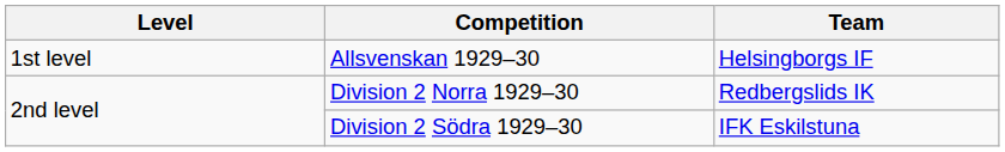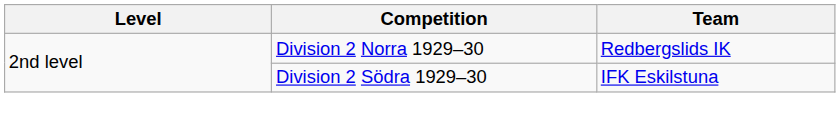- row: 1st level | Allsvenskan 1929–30 | Helsingborgs IF
